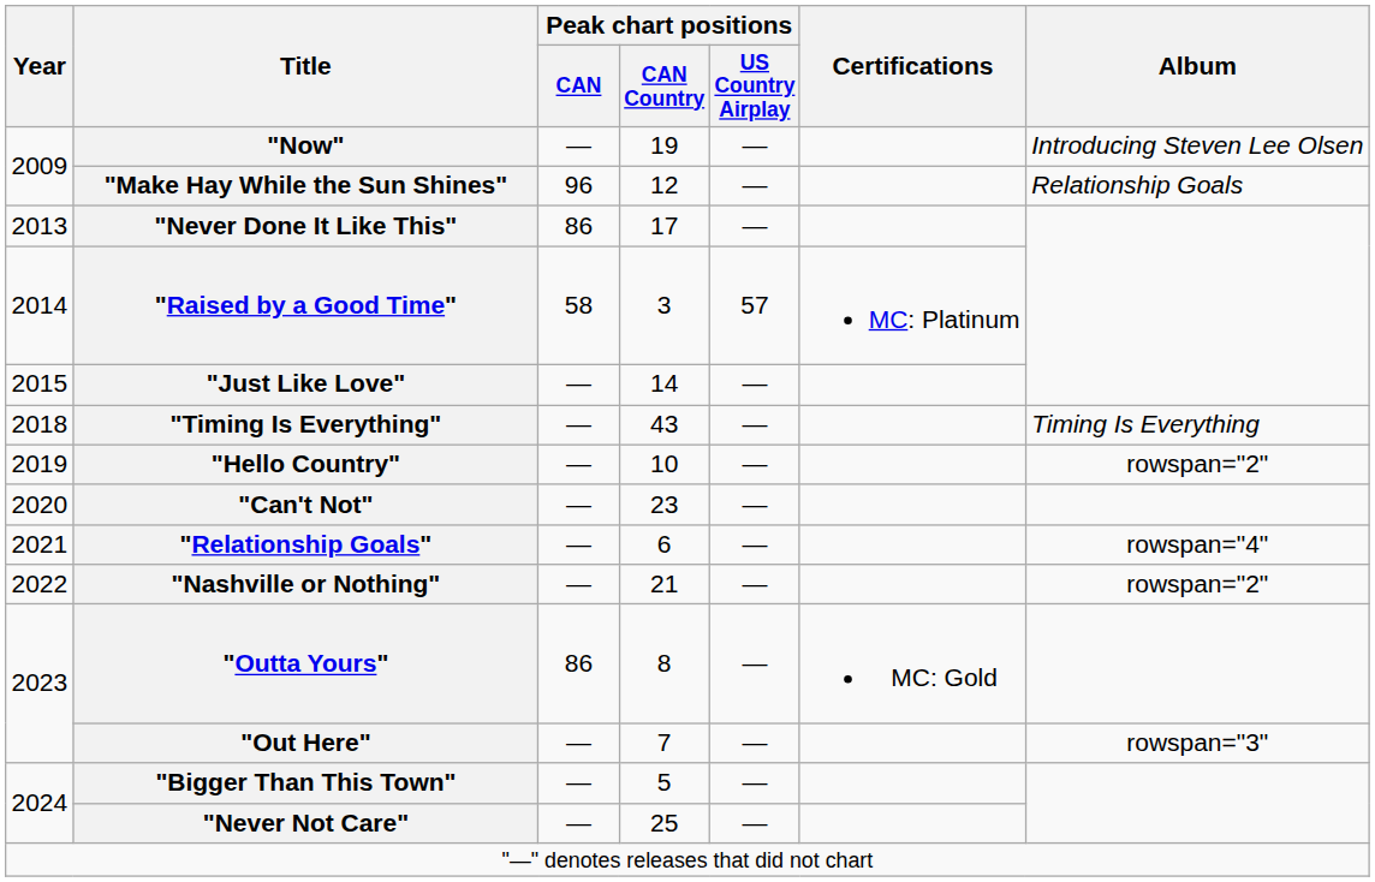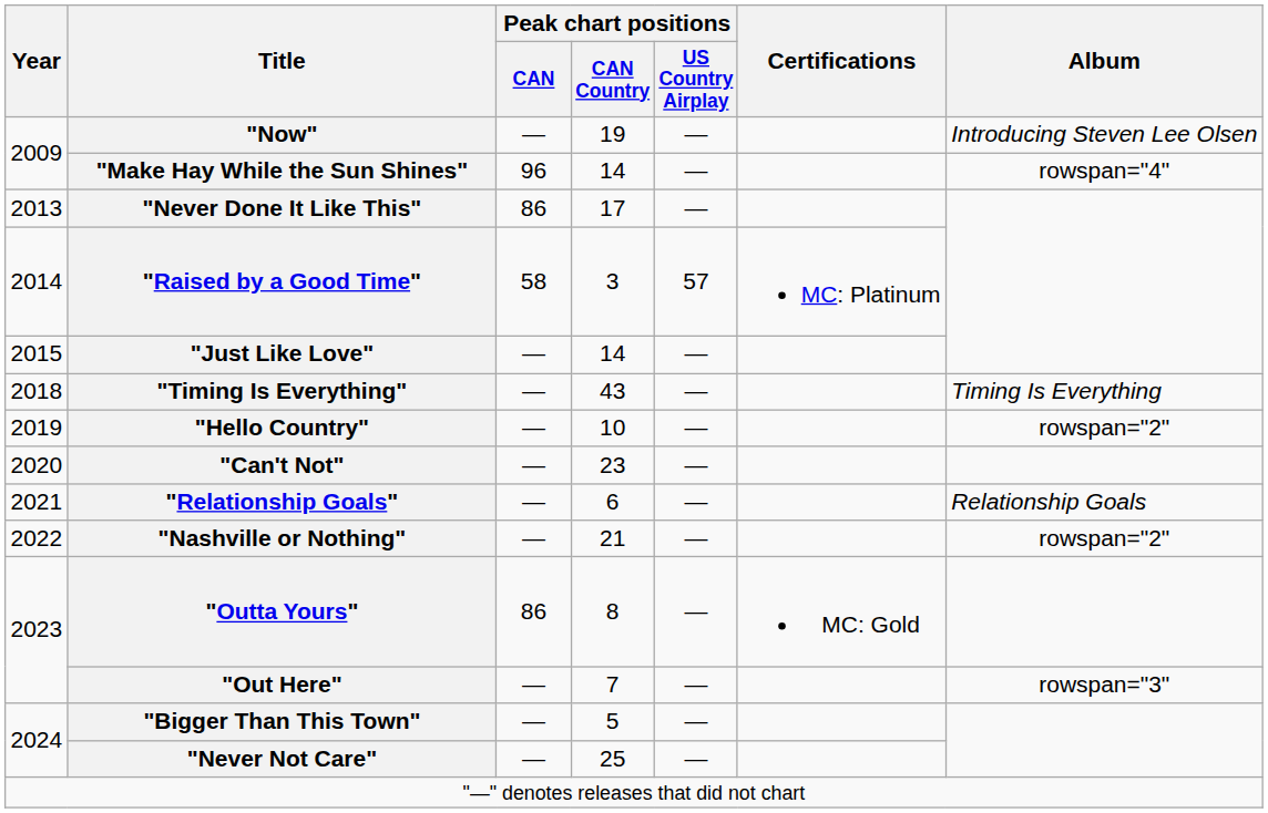"Make Hay While the Sun Shines" | Peak chart positions / CAN Country: 12 -> 14
"Make Hay While the Sun Shines" | Album: Relationship Goals -> rowspan="4"
"Relationship Goals" | Album: rowspan="4" -> Relationship Goals
